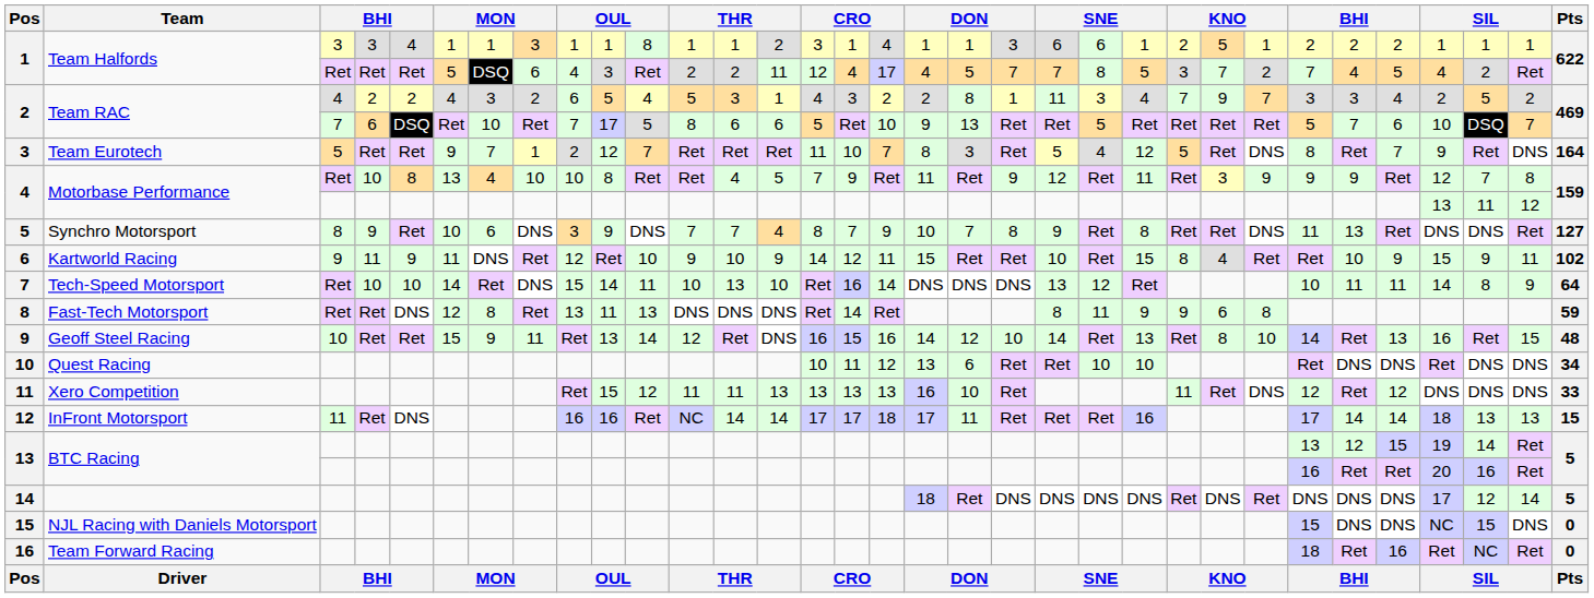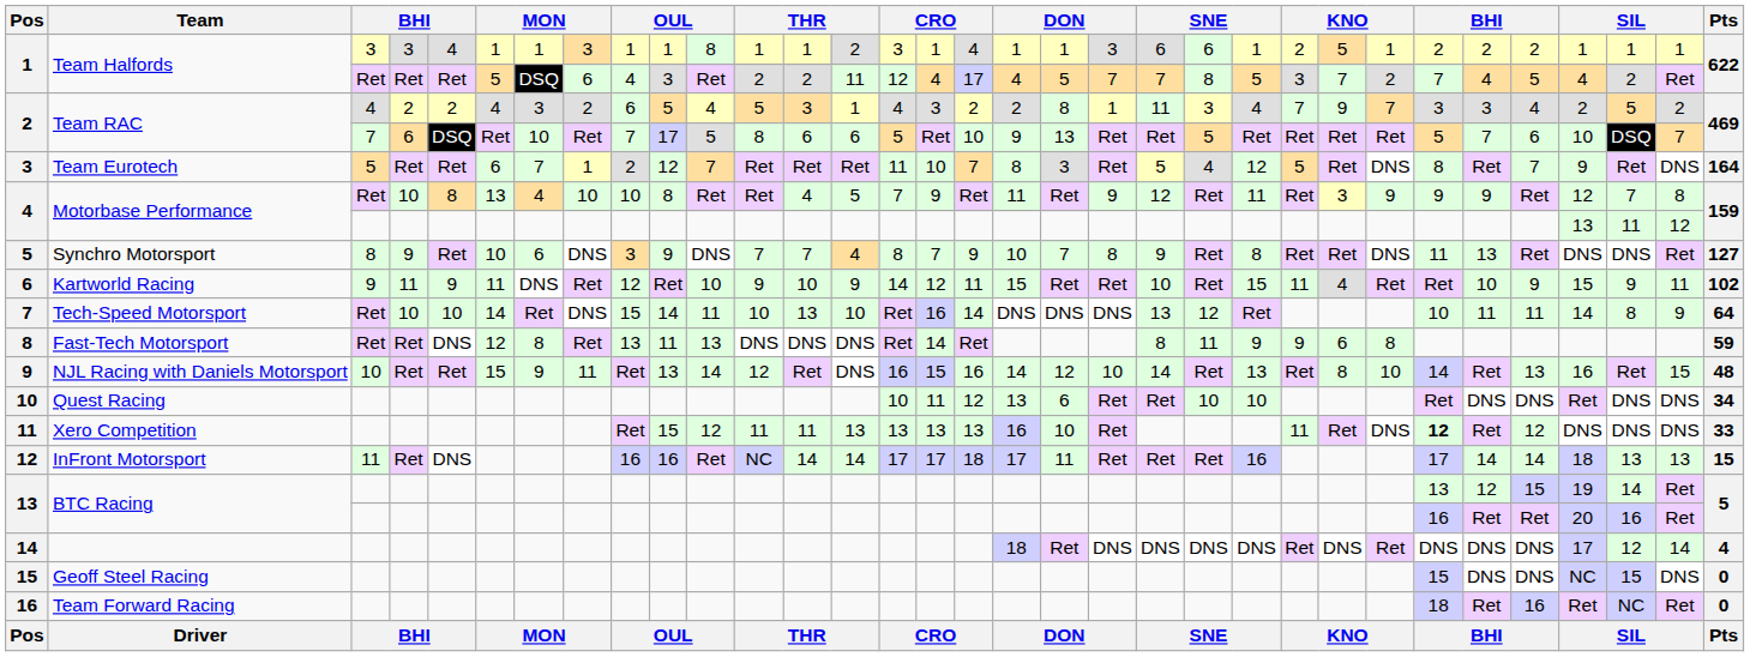row 6 | column 6: 9 -> 6
row 10 | column 24: 8 -> 11
row 13 | Team: Geoff Steel Racing -> NJL Racing with Daniels Motorsport
row 15 | column 27: normal -> bold
row 19 | Pts: 5 -> 4
row 20 | Team: NJL Racing with Daniels Motorsport -> Geoff Steel Racing
